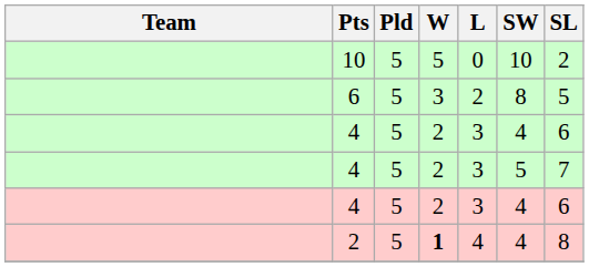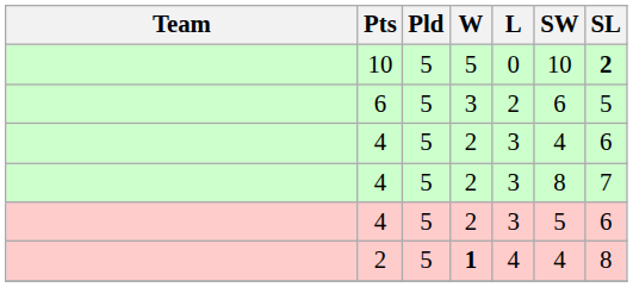row 2 | SL: normal -> bold
row 3 | SW: 8 -> 6
row 5 | SW: 5 -> 8
row 6 | SW: 4 -> 5
